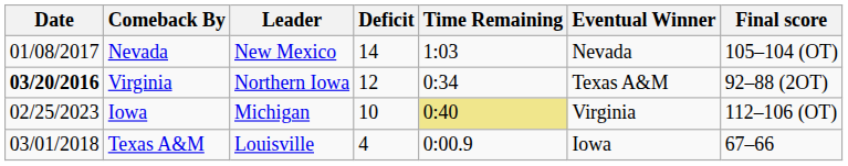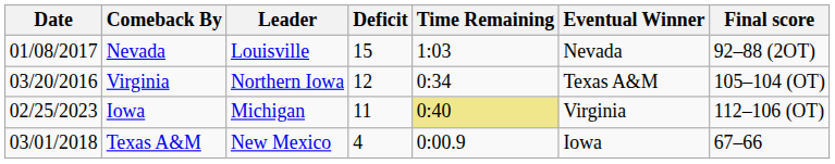row 2 | Leader: New Mexico -> Louisville
row 2 | Deficit: 14 -> 15
row 2 | Final score: 105–104 (OT) -> 92–88 (2OT)
row 3 | Date: bold -> normal
row 3 | Final score: 92–88 (2OT) -> 105–104 (OT)
row 4 | Deficit: 10 -> 11
row 5 | Leader: Louisville -> New Mexico
